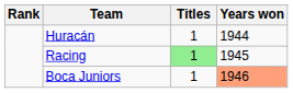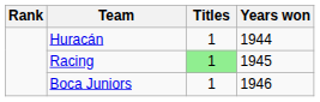Boca Juniors | Years won: lightsalmon background -> no background
